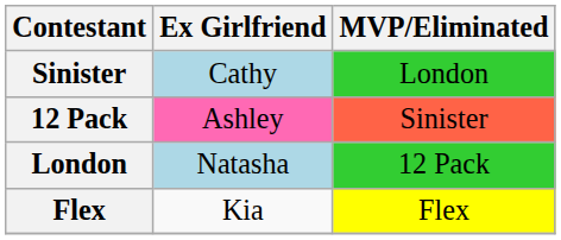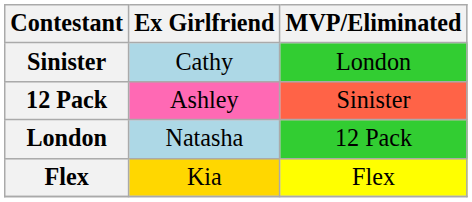row 5 | Ex Girlfriend: no background -> gold background
